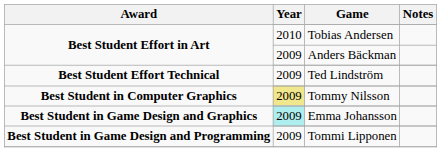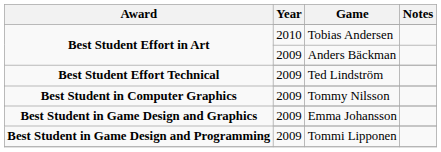Tommy Nilsson | Year: khaki background -> no background
Emma Johansson | Year: paleturquoise background -> no background
